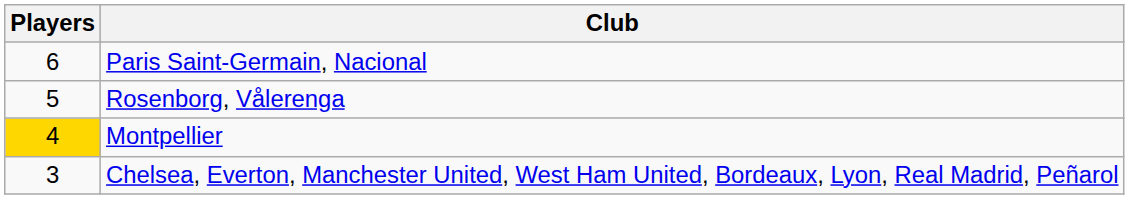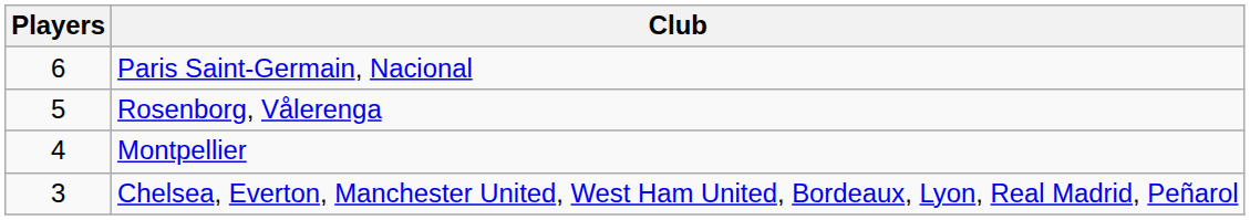Montpellier | Players: gold background -> no background
